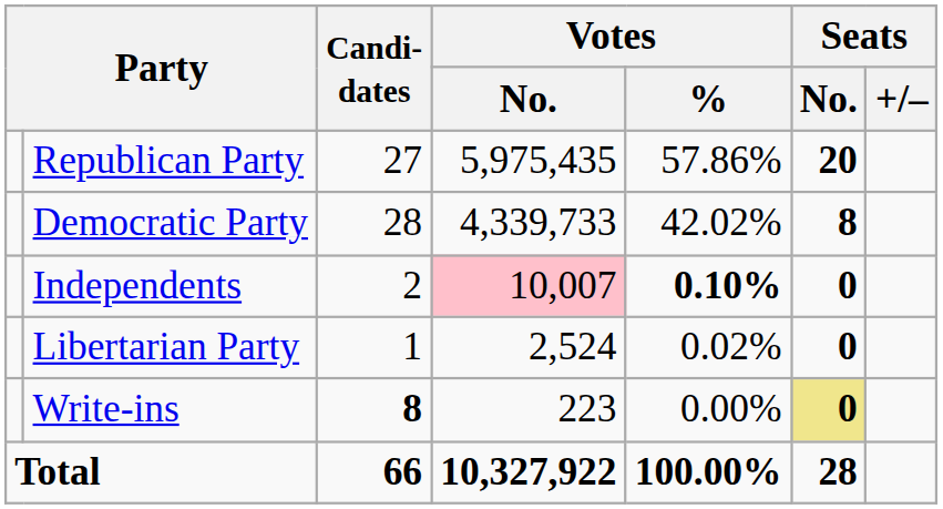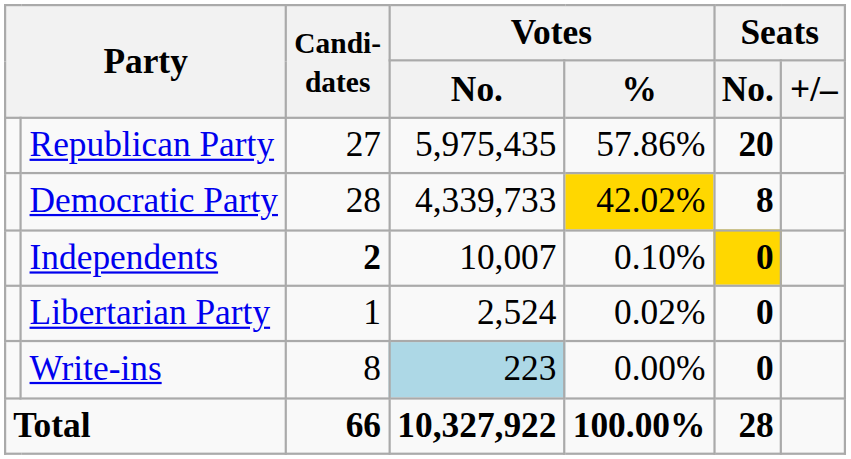Democratic Party | Votes / %: no background -> gold background
Independents | Candi- dates: normal -> bold
Independents | Votes / No.: pink background -> no background
Independents | Votes / %: bold -> normal
Independents | Seats / No.: no background -> gold background
Write-ins | Candi- dates: bold -> normal
Write-ins | Votes / No.: no background -> lightblue background
Write-ins | Seats / No.: khaki background -> no background
